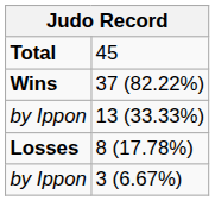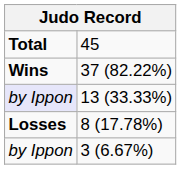13 (33.33%) | column 1: no background -> lavender background
